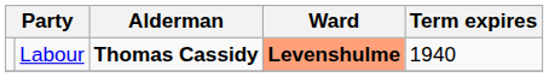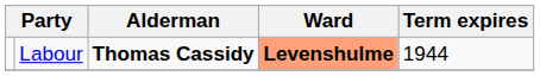Labour | Term expires: 1940 -> 1944
